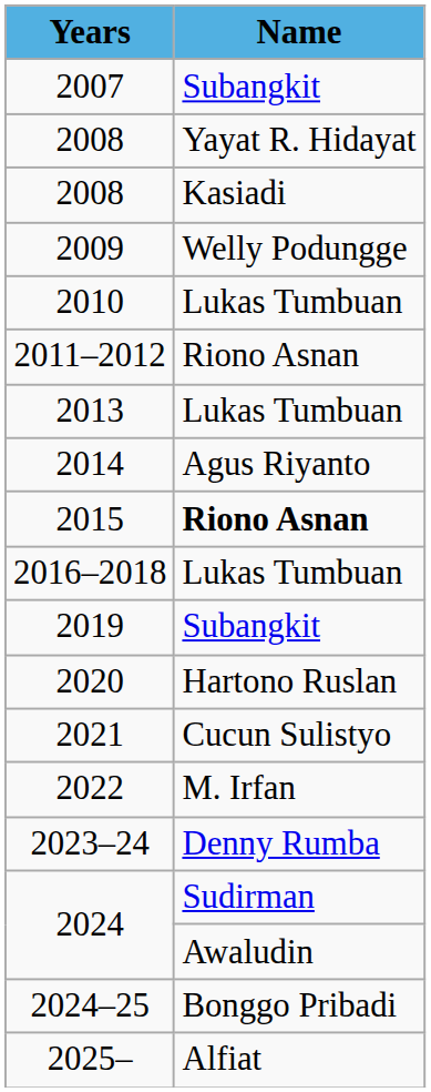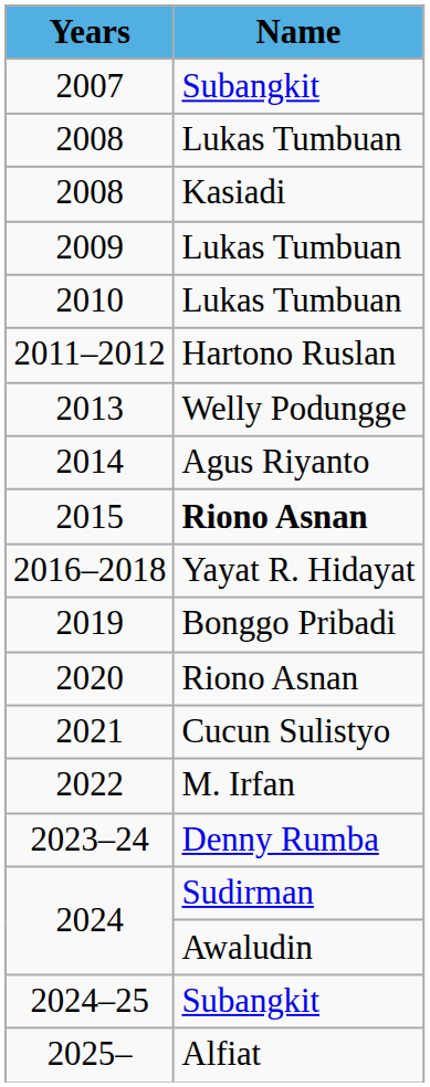row 3 | Name: Yayat R. Hidayat -> Lukas Tumbuan
row 5 | Name: Welly Podungge -> Lukas Tumbuan
row 7 | Name: Riono Asnan -> Hartono Ruslan
row 8 | Name: Lukas Tumbuan -> Welly Podungge
row 11 | Name: Lukas Tumbuan -> Yayat R. Hidayat
row 12 | Name: Subangkit -> Bonggo Pribadi
row 13 | Name: Hartono Ruslan -> Riono Asnan
row 19 | Name: Bonggo Pribadi -> Subangkit
